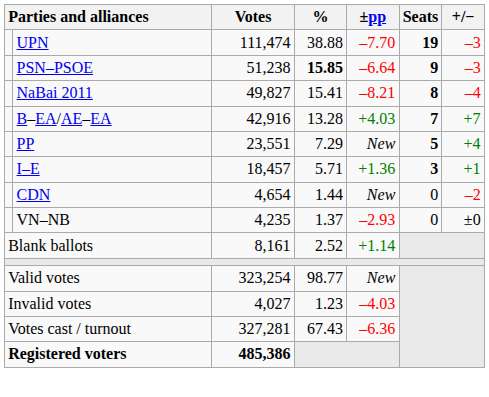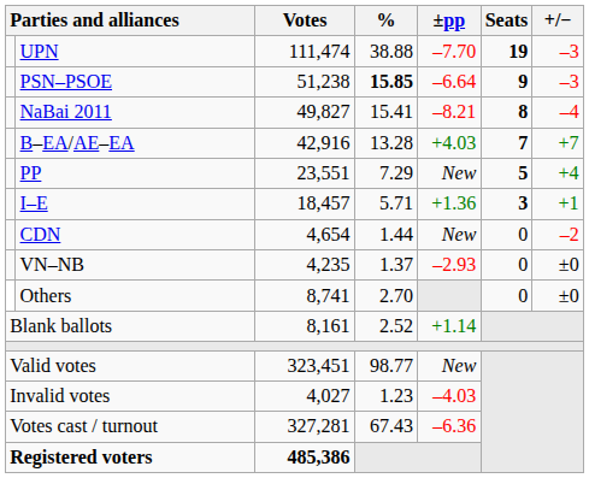+ row: Others | 8,741 | 2.70 | 0 | ±0
Valid votes | Votes: 323,254 -> 323,451
